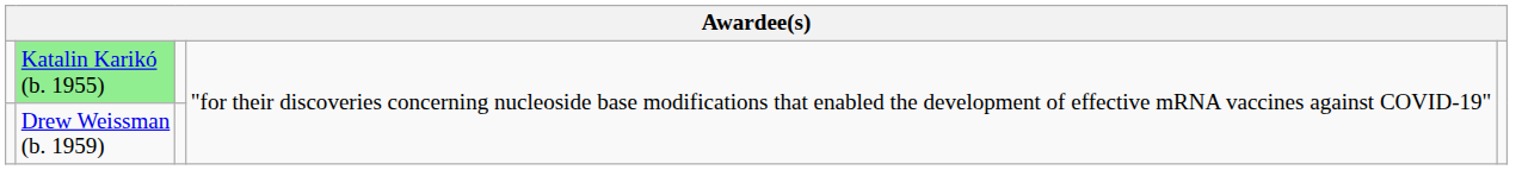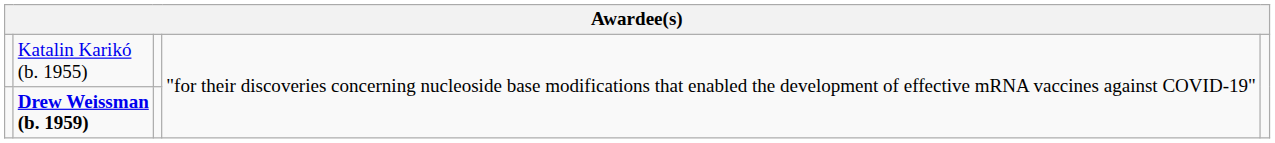Katalin Karikó (b. 1955) | column 2: lightgreen background -> no background
Drew Weissman (b. 1959) | column 2: normal -> bold
